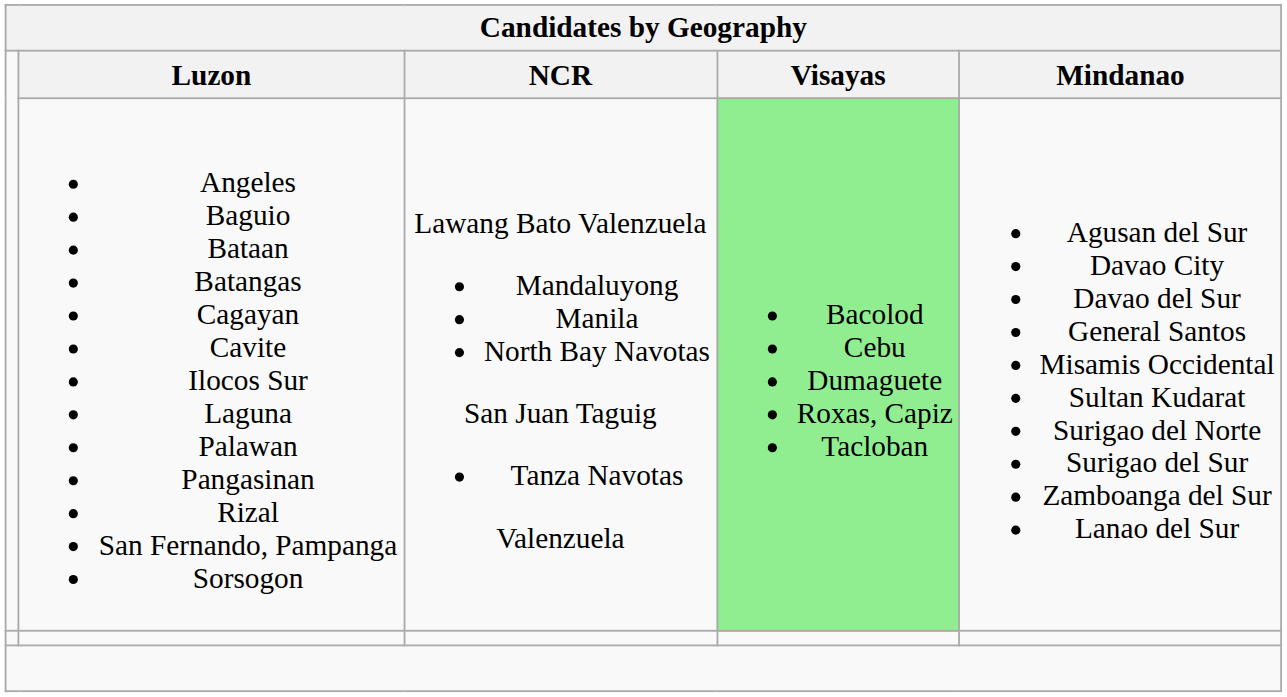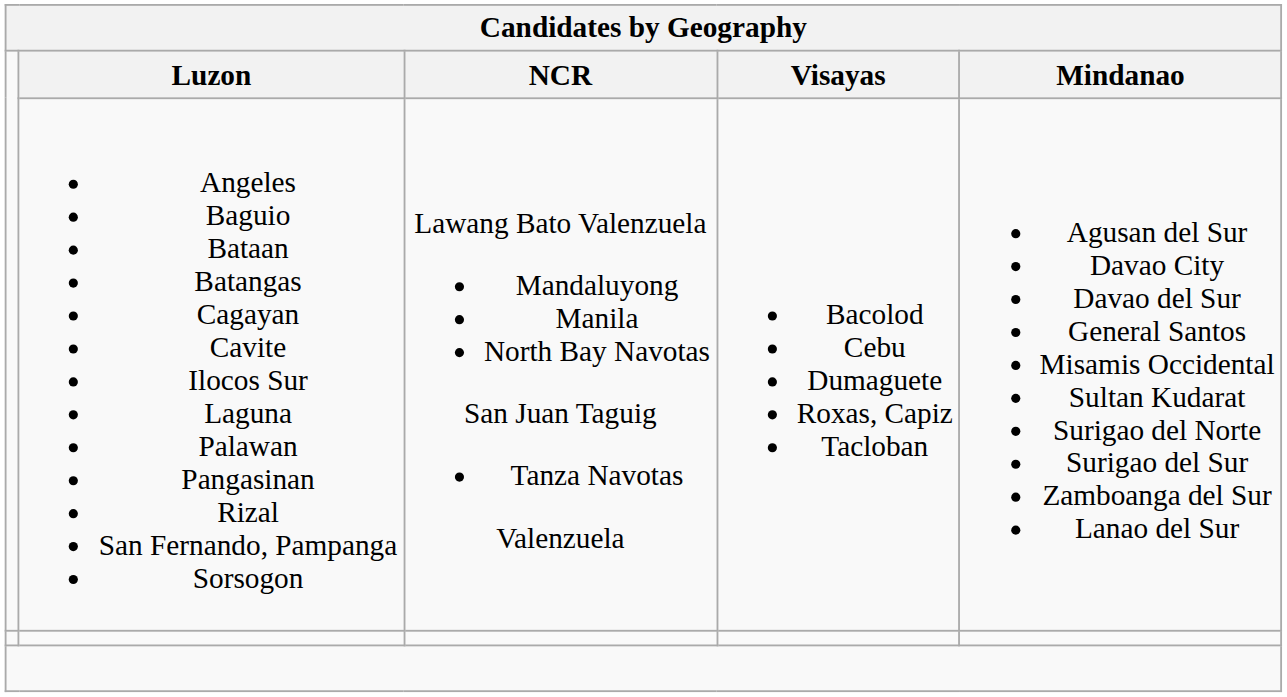row 3 | Visayas: lightgreen background -> no background
